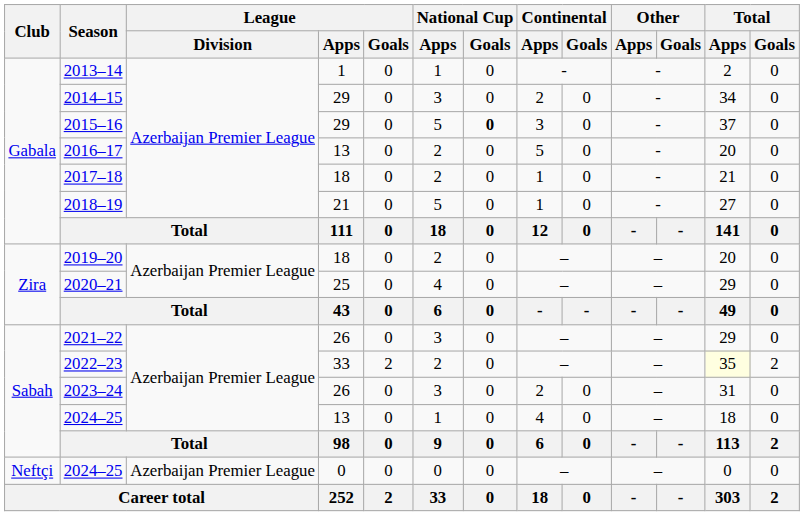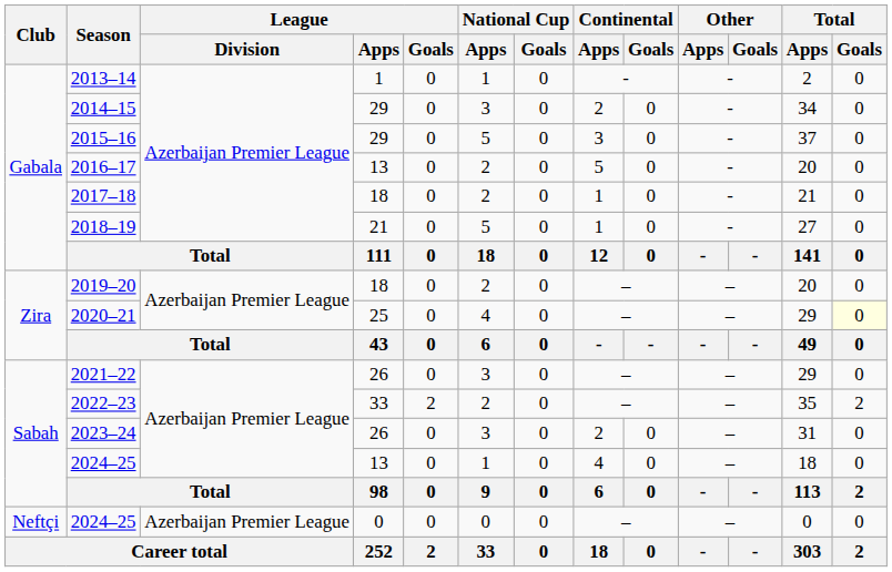2015–16 | National Cup / Goals: bold -> normal
2020–21 | Total / Goals: no background -> lightyellow background
2022–23 | Total / Apps: lightyellow background -> no background
